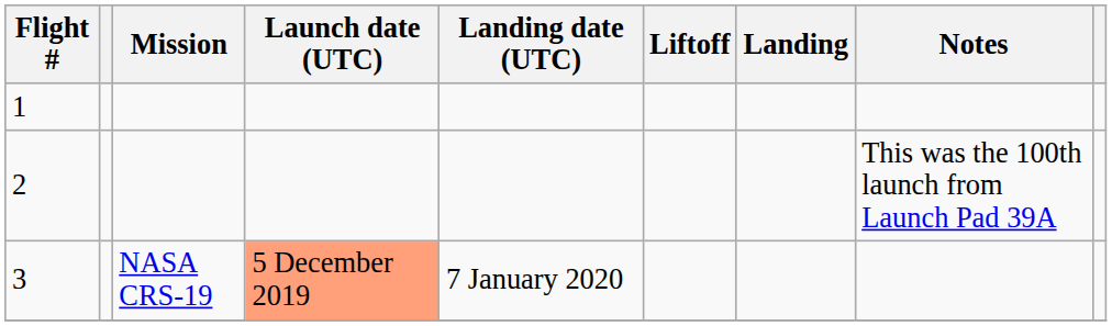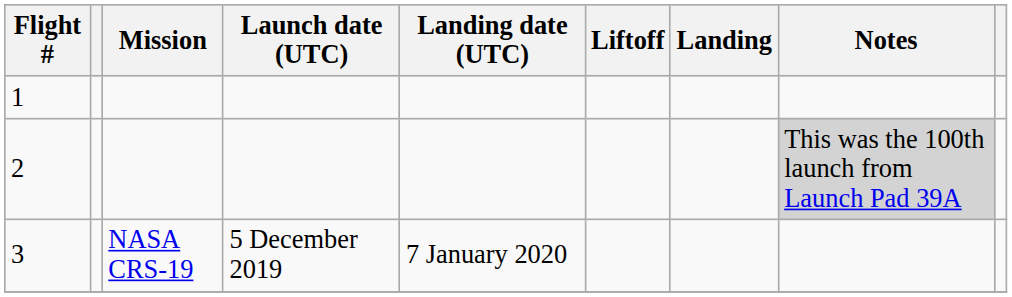2 | Notes: no background -> lightgrey background
3 | Launch date (UTC): lightsalmon background -> no background
